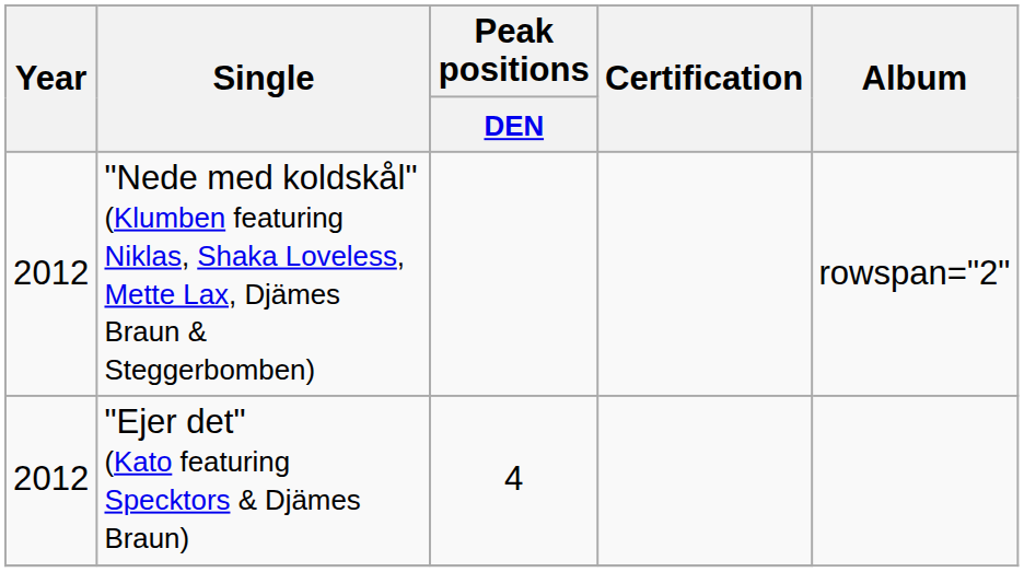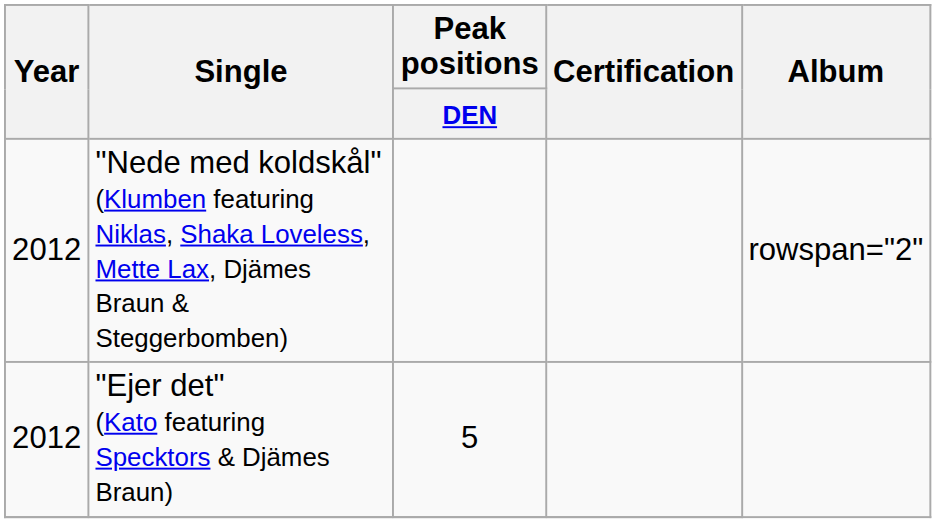"Ejer det" (Kato featuring Specktors & Djämes Braun) | Peak positions / DEN: 4 -> 5
